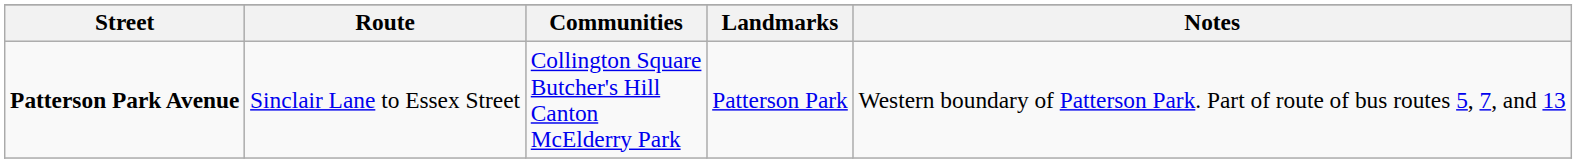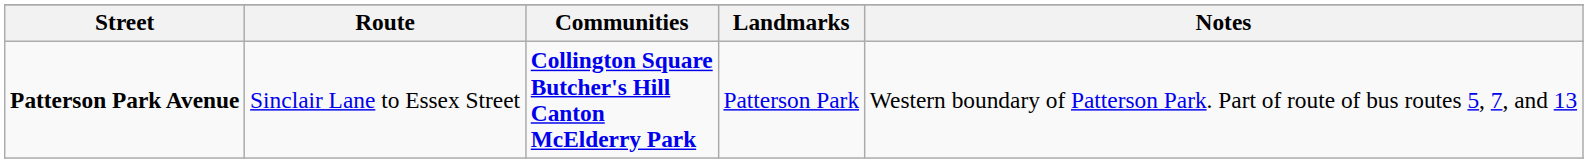Patterson Park Avenue | Communities: normal -> bold
